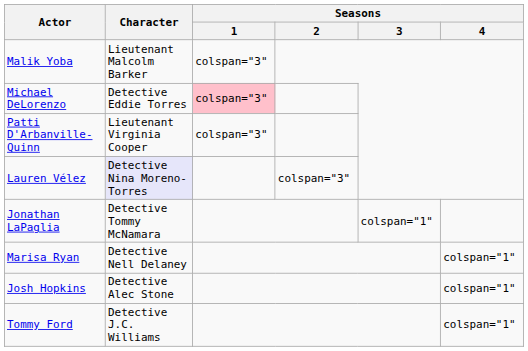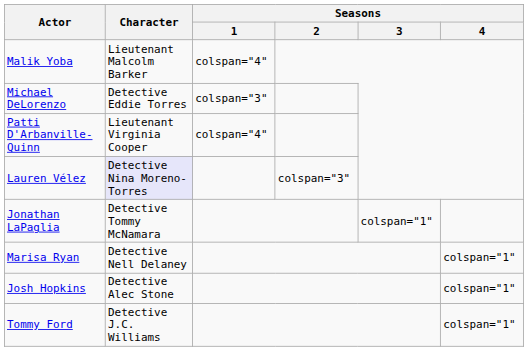Malik Yoba | Seasons / 1: colspan="3" -> colspan="4"
Michael DeLorenzo | Seasons / 1: pink background -> no background
Patti D'Arbanville-Quinn | Seasons / 1: colspan="3" -> colspan="4"
